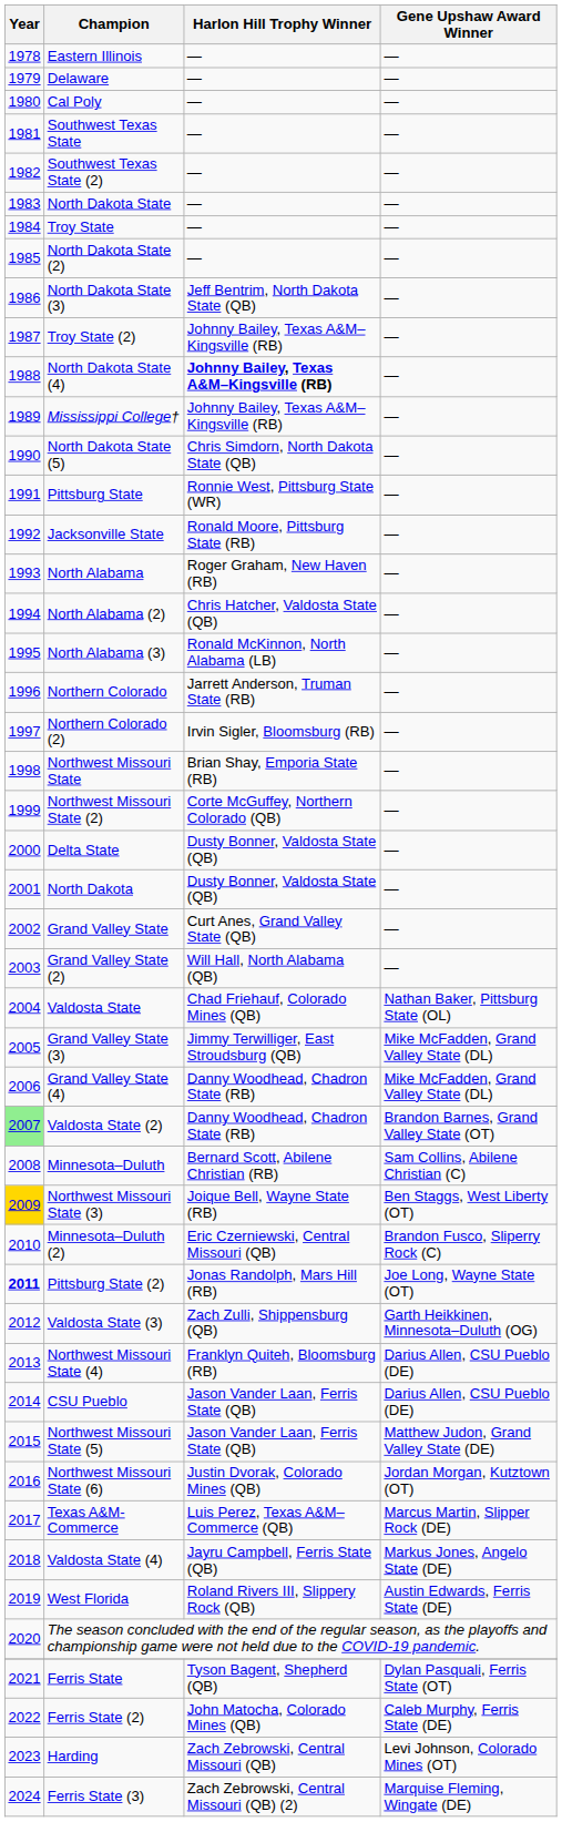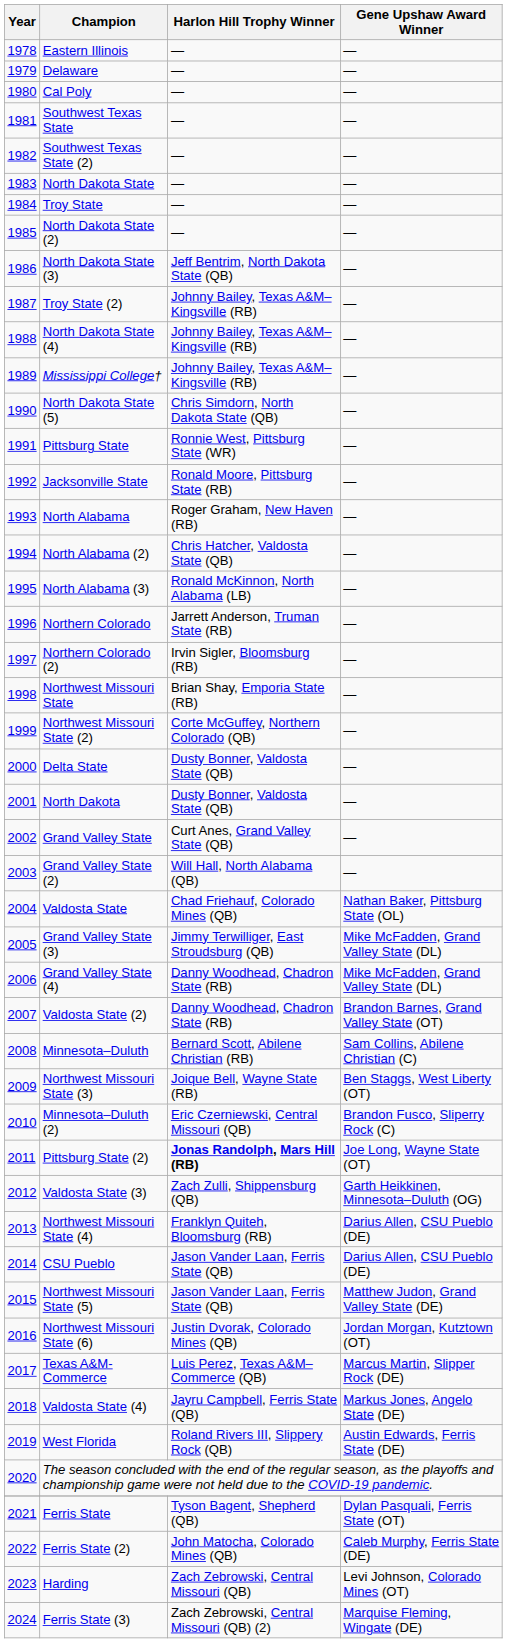North Dakota State (4) | Harlon Hill Trophy Winner: bold -> normal
Valdosta State (2) | Year: lightgreen background -> no background
Northwest Missouri State (3) | Year: gold background -> no background
Pittsburg State (2) | Year: bold -> normal
Pittsburg State (2) | Harlon Hill Trophy Winner: normal -> bold
